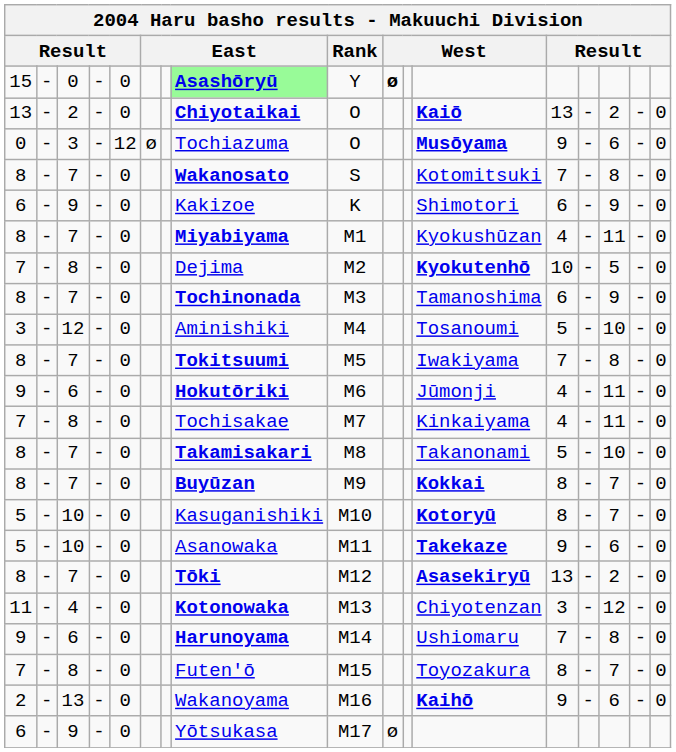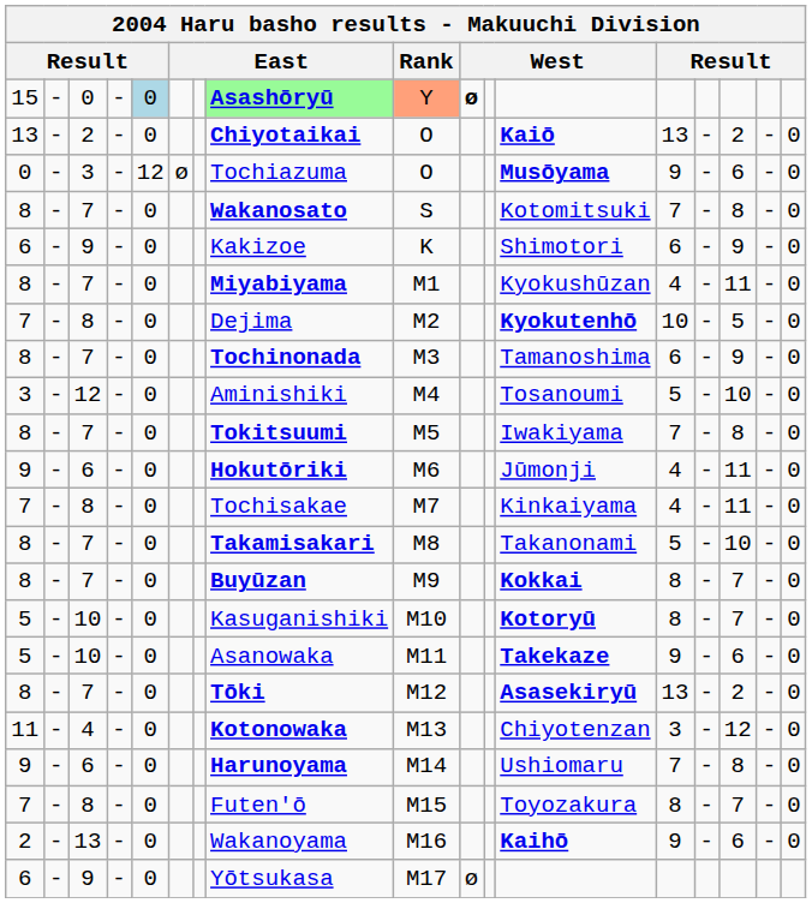15 | column 5: no background -> lightblue background
15 | Rank: no background -> lightsalmon background
